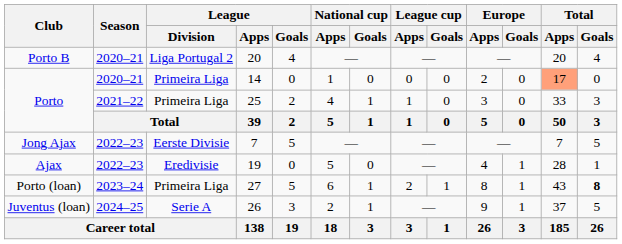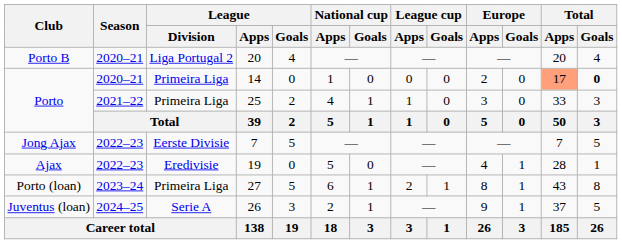14 | Total / Goals: normal -> bold
27 | Total / Goals: bold -> normal
